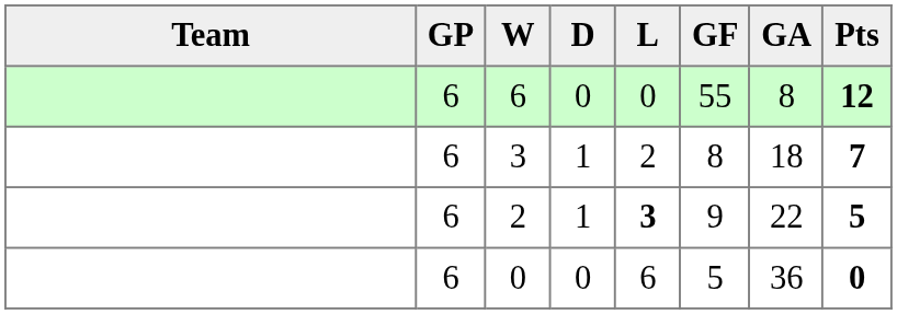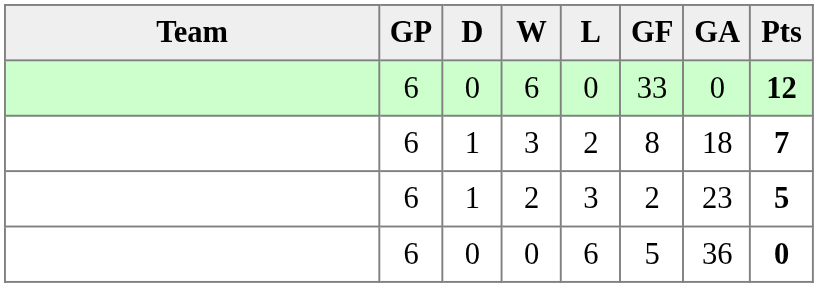columns swapped: W <-> D
row 2 | GF: 55 -> 33
row 2 | GA: 8 -> 0
row 4 | L: bold -> normal
row 4 | GF: 9 -> 2
row 4 | GA: 22 -> 23
